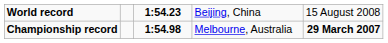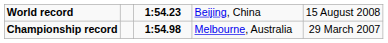Championship record | column 5: bold -> normal
